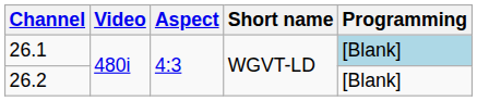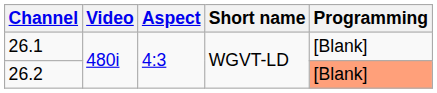26.1 | Programming: lightblue background -> no background
26.2 | Programming: no background -> lightsalmon background
